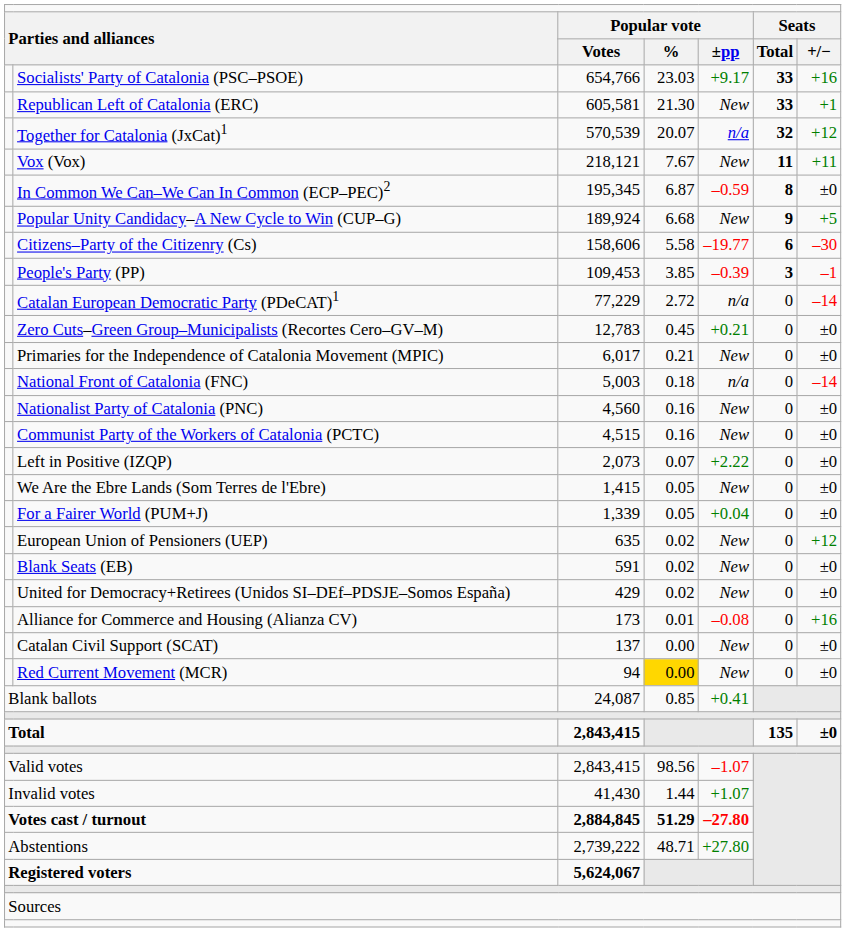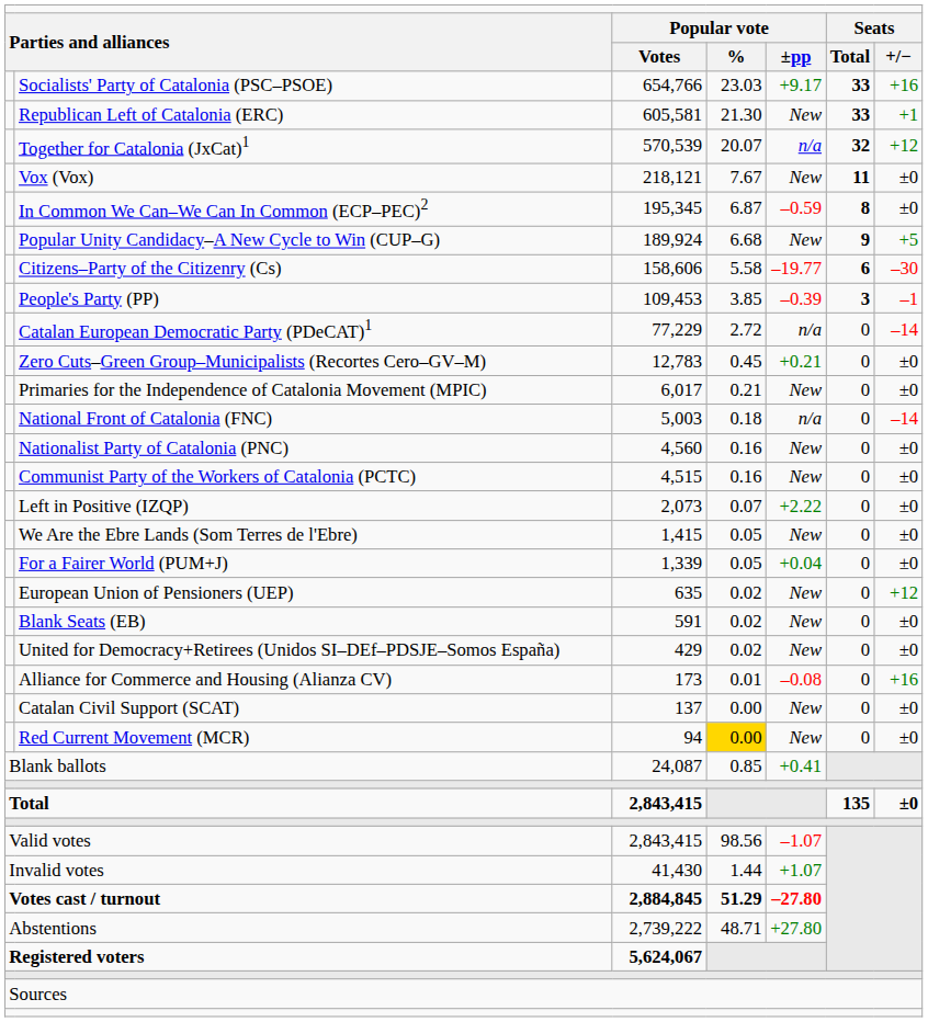Vox (Vox) | column 7: +11 -> ±0
